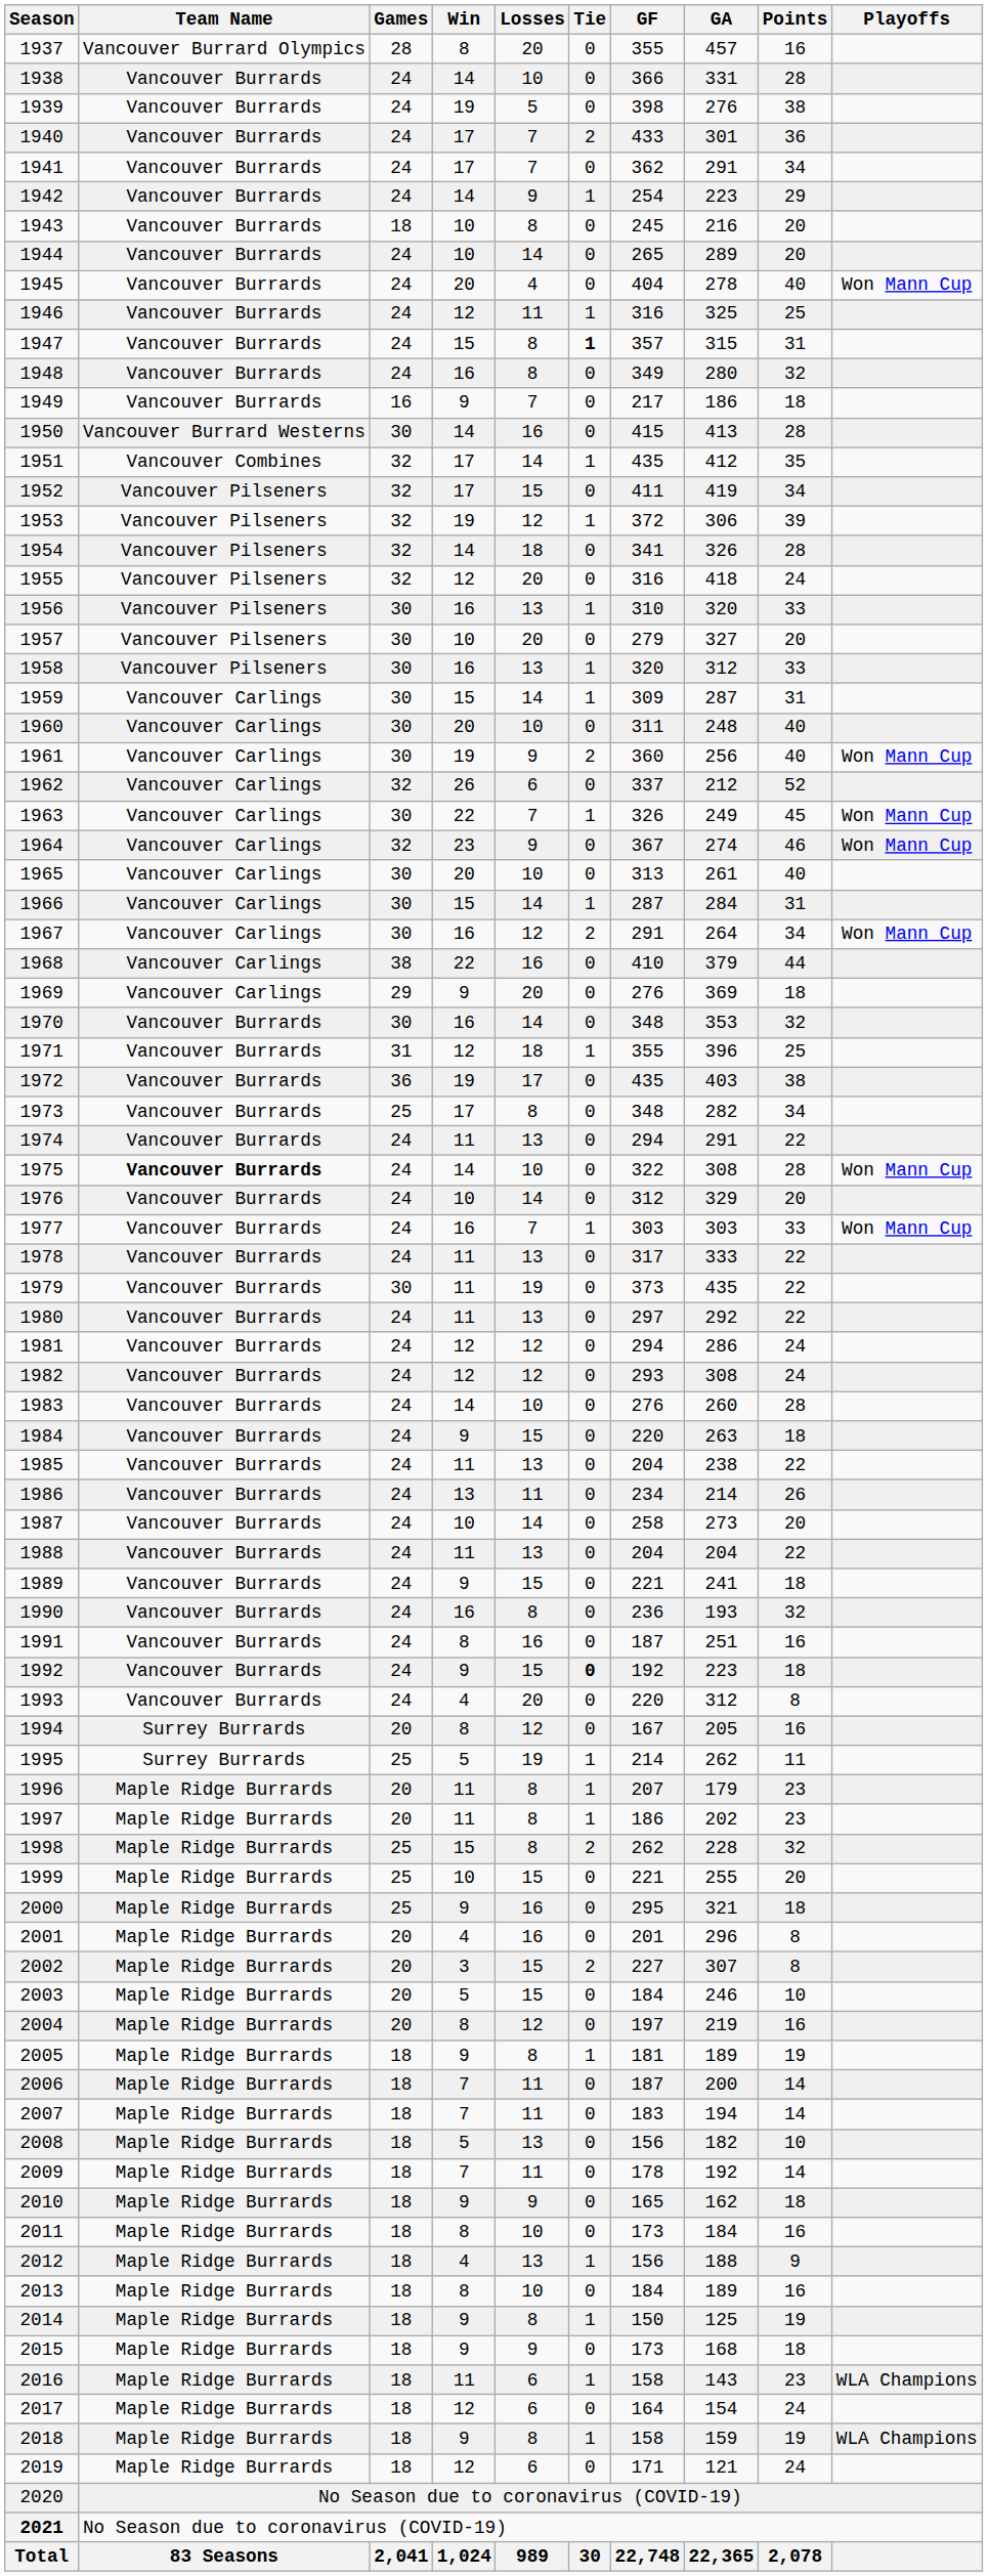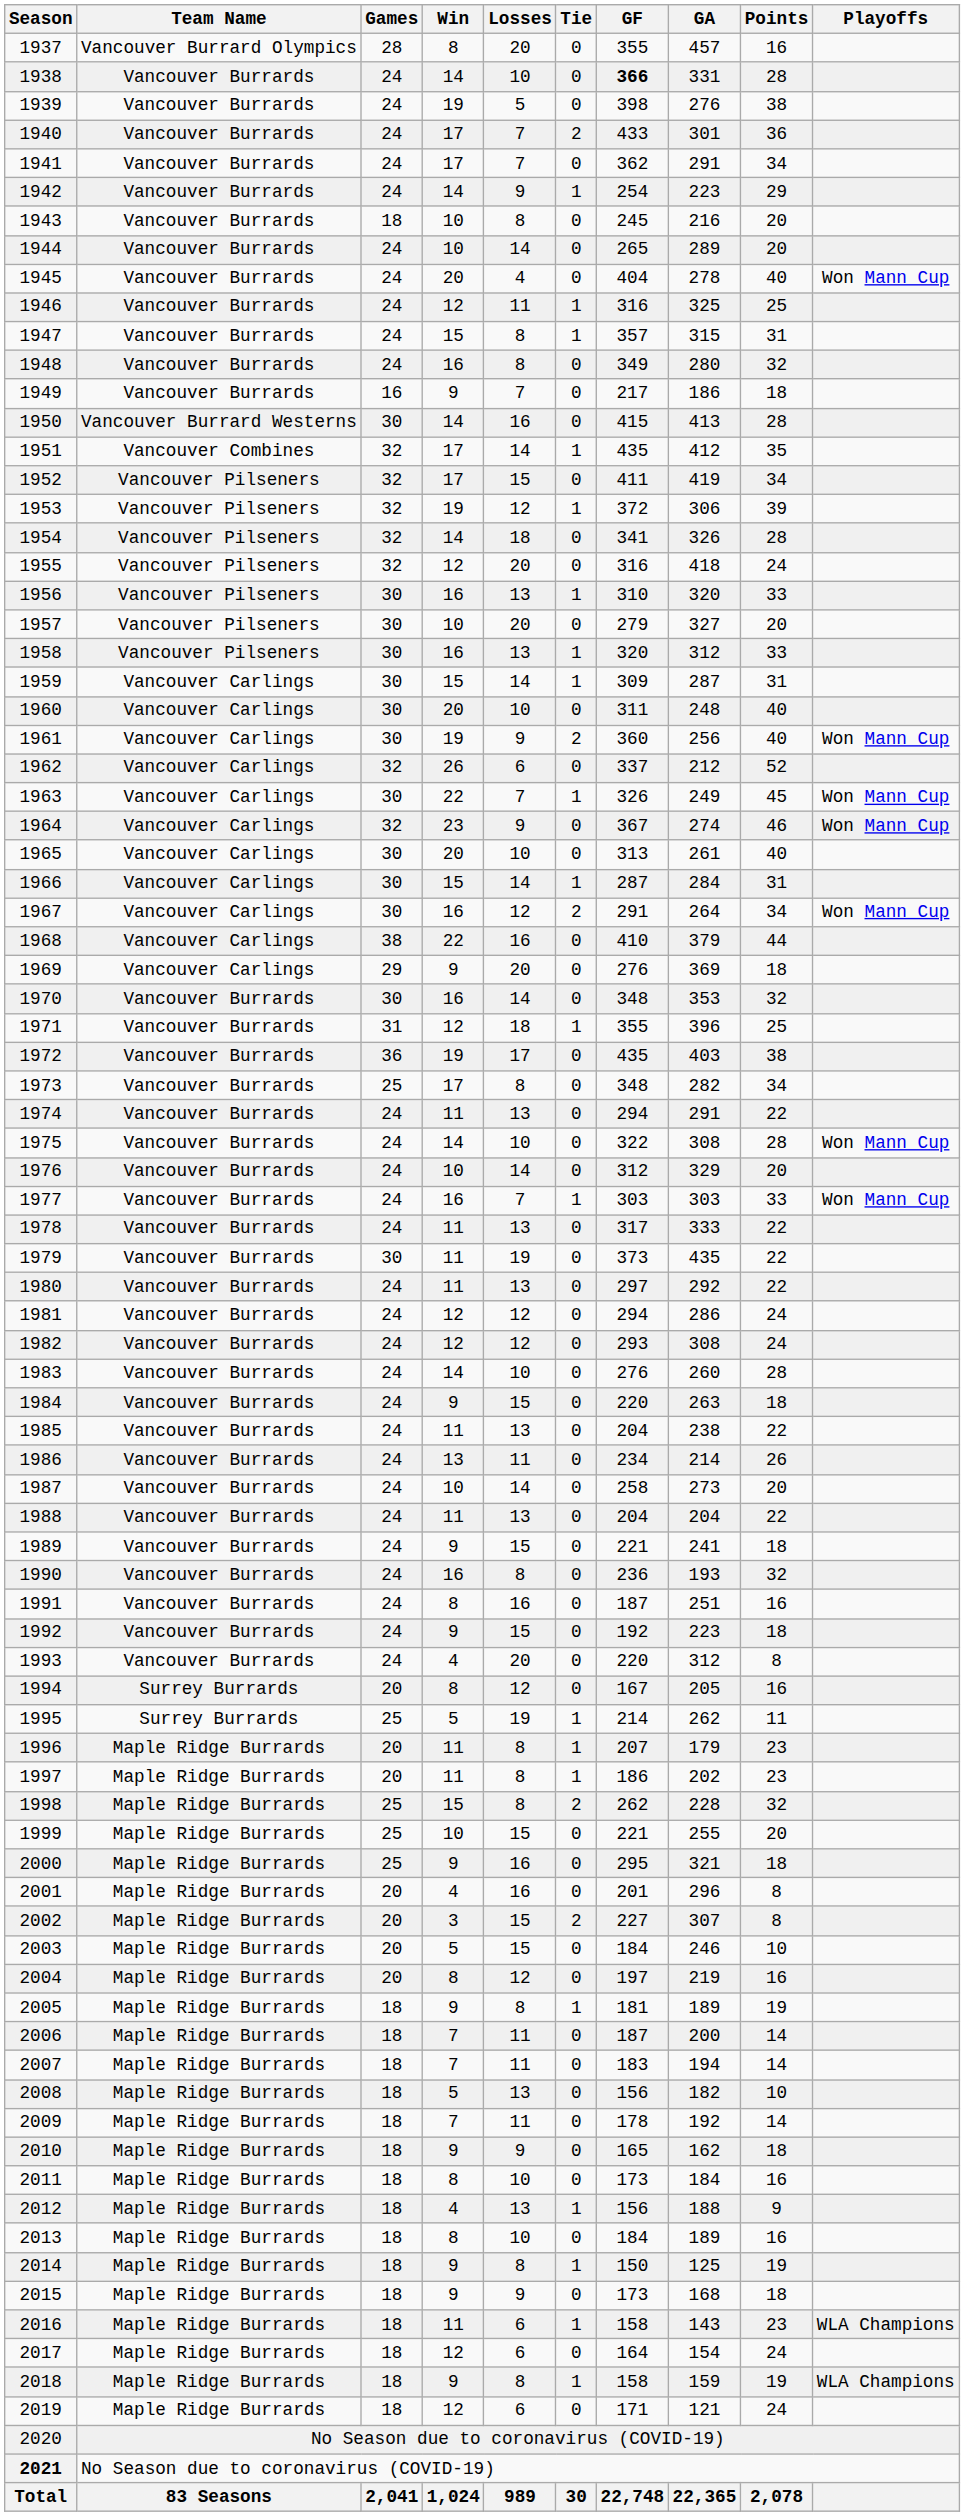1938 | GF: normal -> bold
1947 | Tie: bold -> normal
1975 | Team Name: bold -> normal
1992 | Tie: bold -> normal
